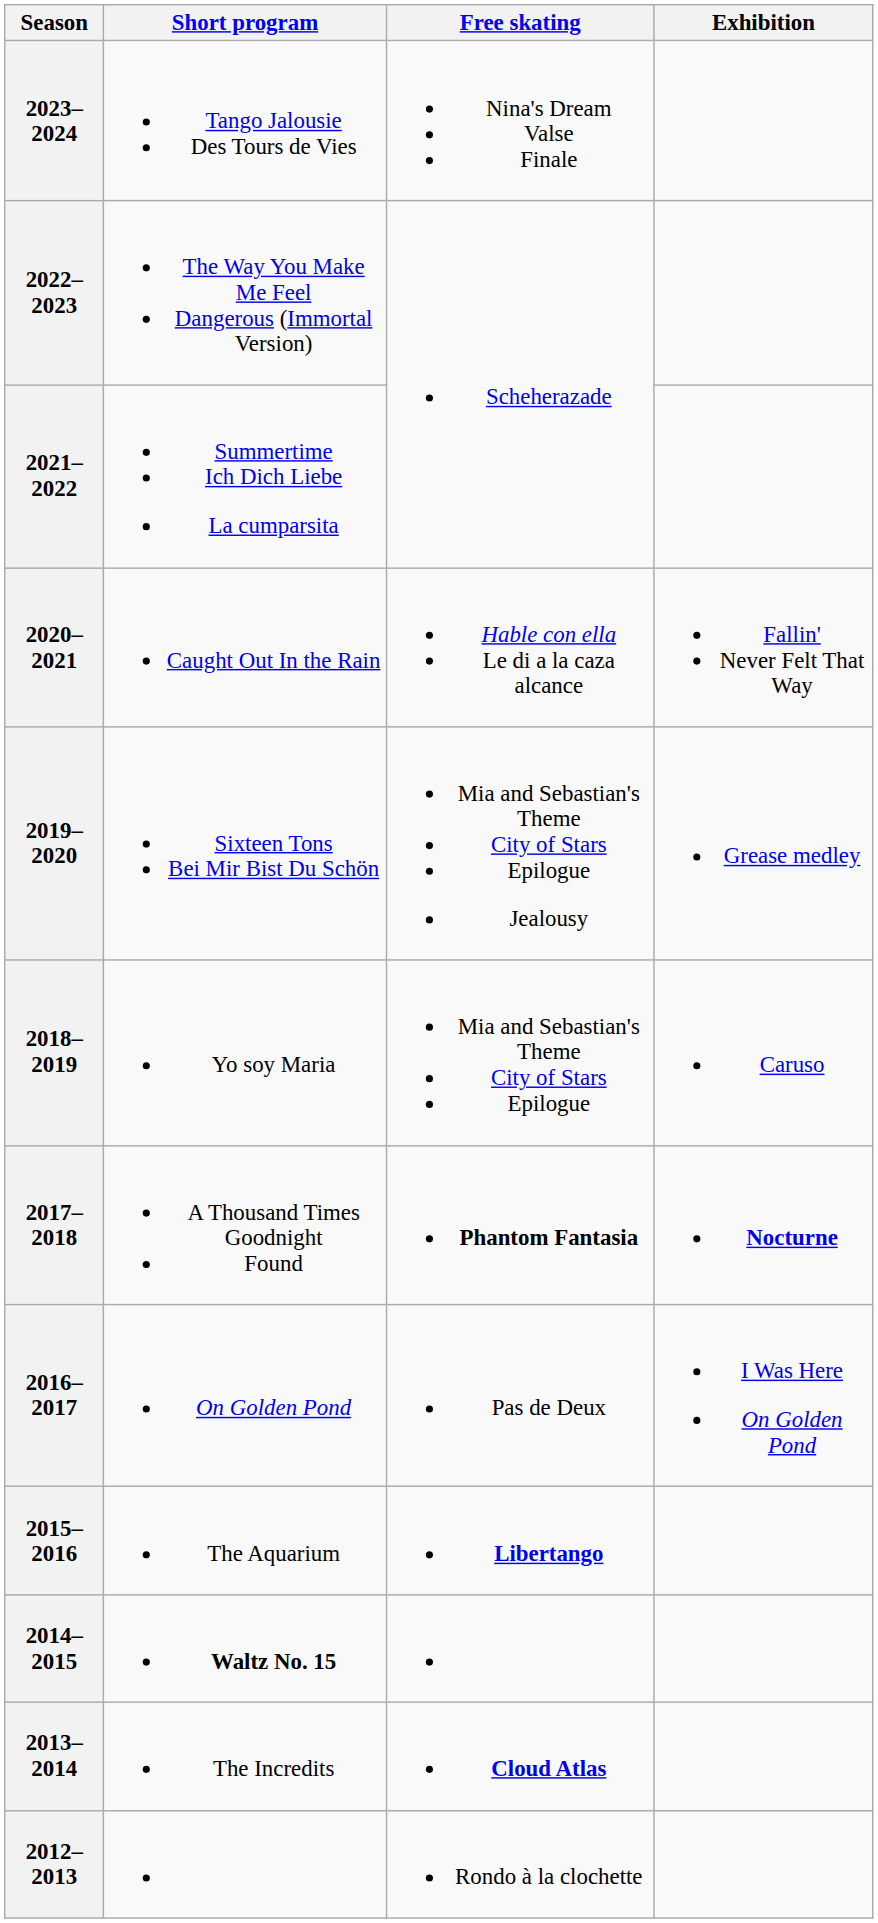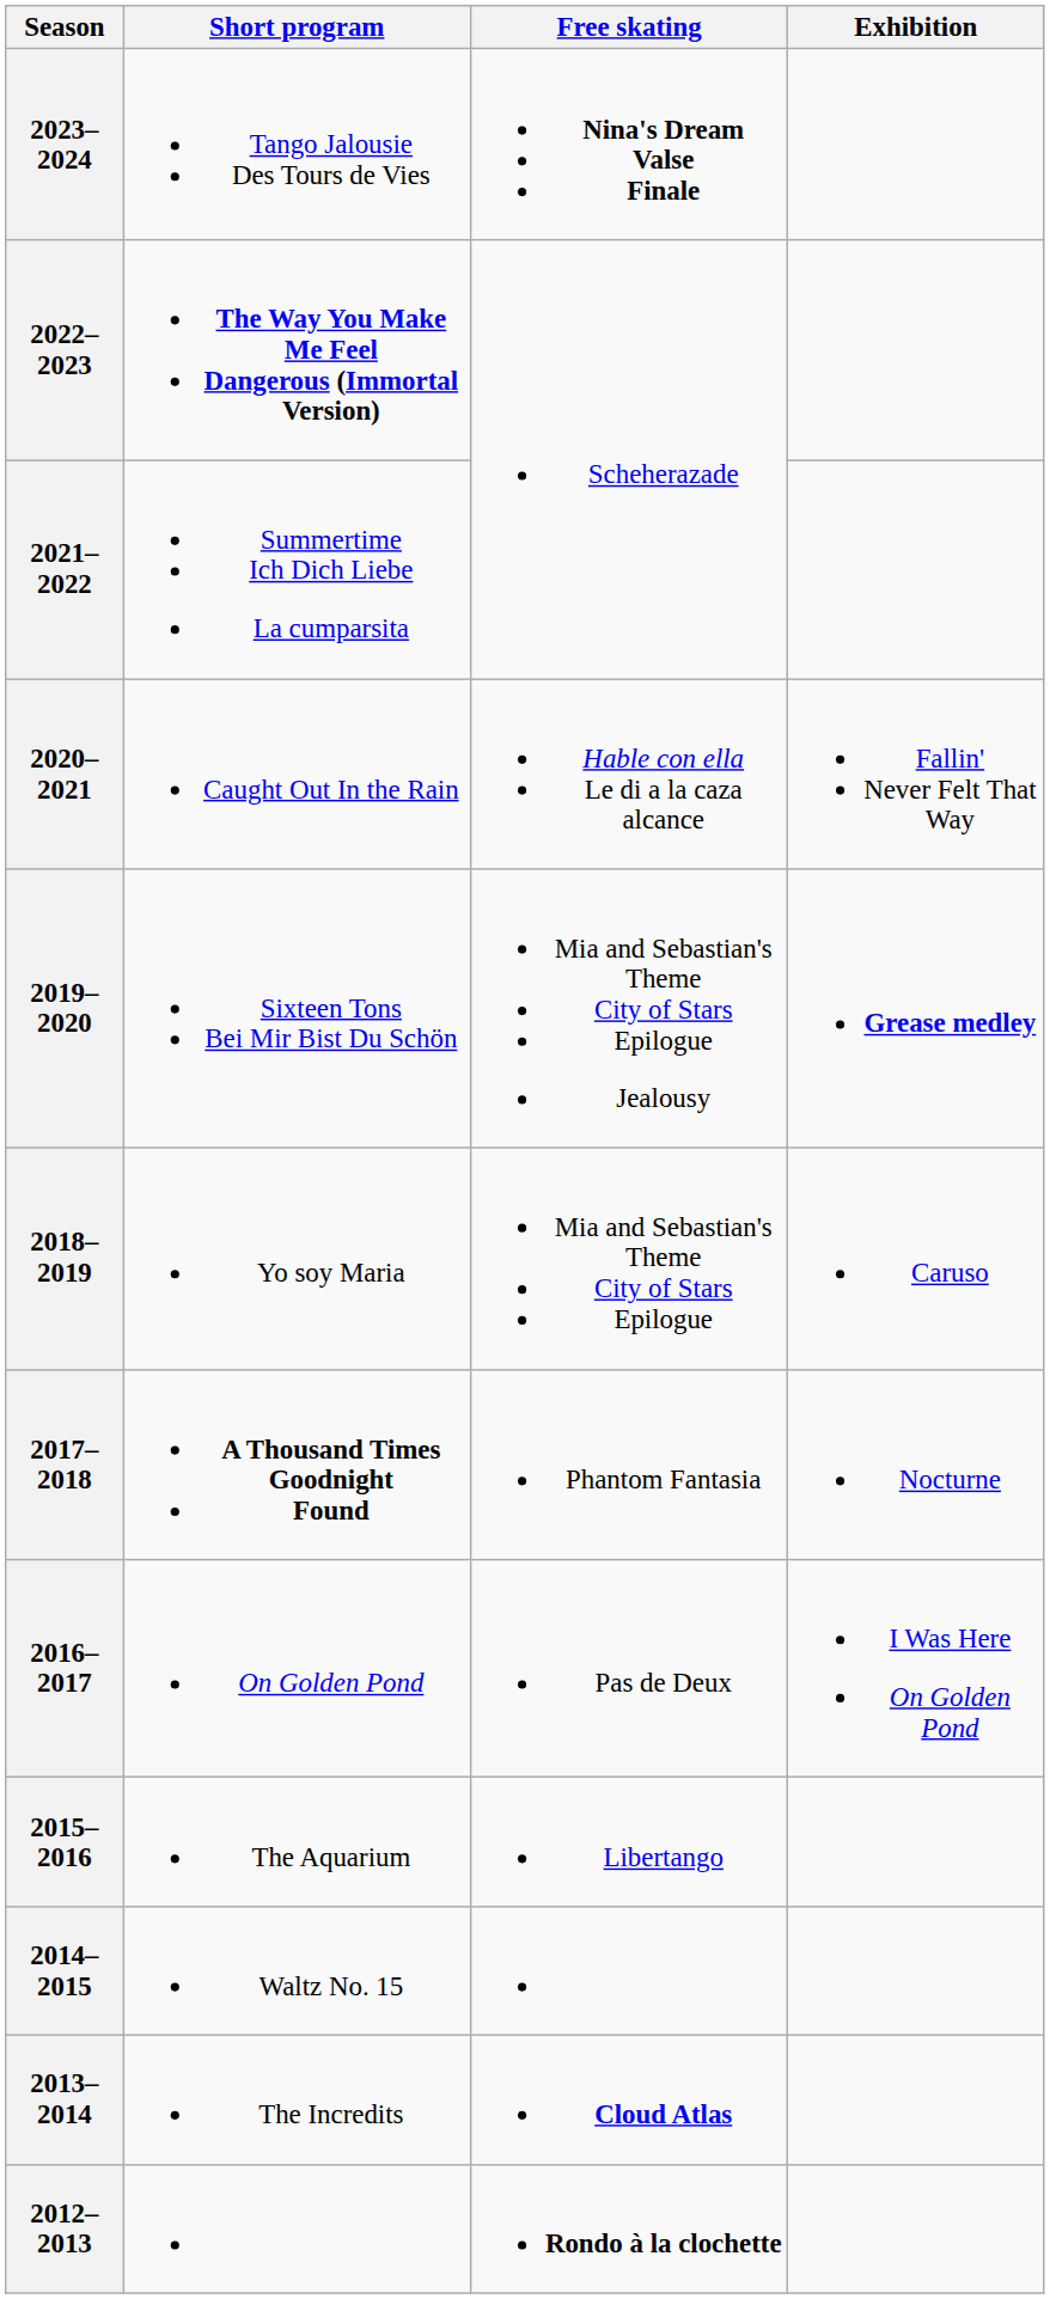2023–2024 | Free skating: normal -> bold
2022–2023 | Short program: normal -> bold
2019–2020 | Exhibition: normal -> bold
2017–2018 | Short program: normal -> bold
2017–2018 | Free skating: bold -> normal
2017–2018 | Exhibition: bold -> normal
2015–2016 | Free skating: bold -> normal
2014–2015 | Short program: bold -> normal
2012–2013 | Free skating: normal -> bold
